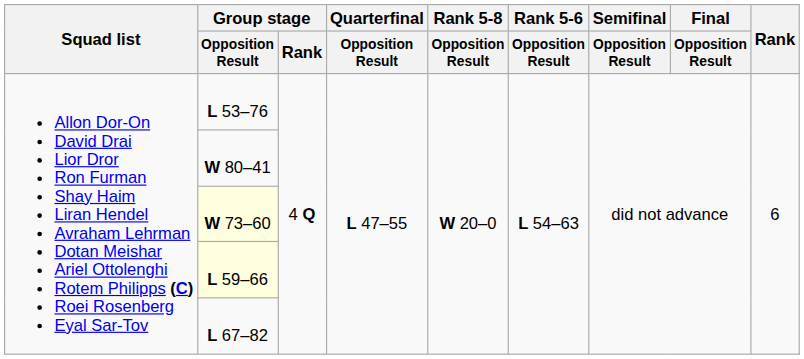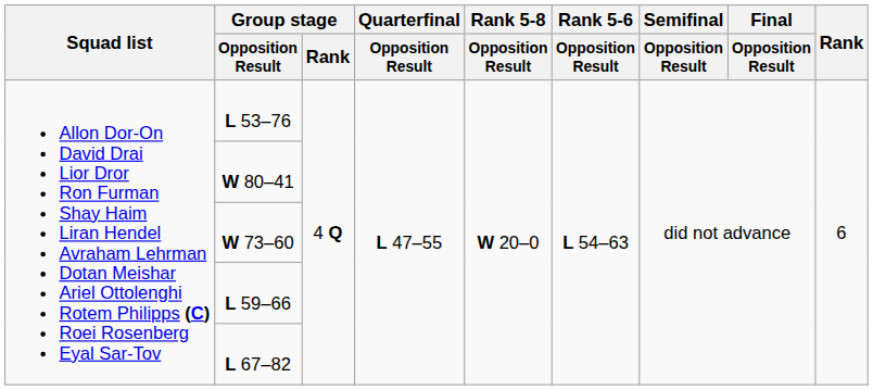W 73–60 | Group stage / Opposition Result: lightyellow background -> no background
L 59–66 | Group stage / Opposition Result: lightyellow background -> no background
